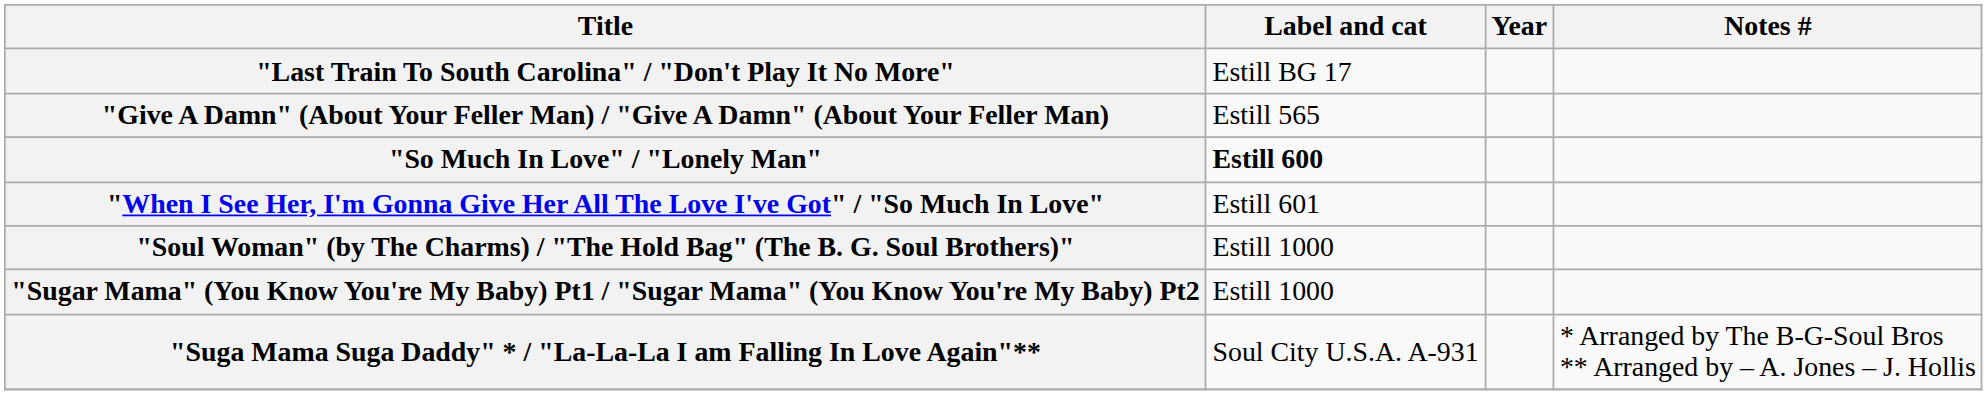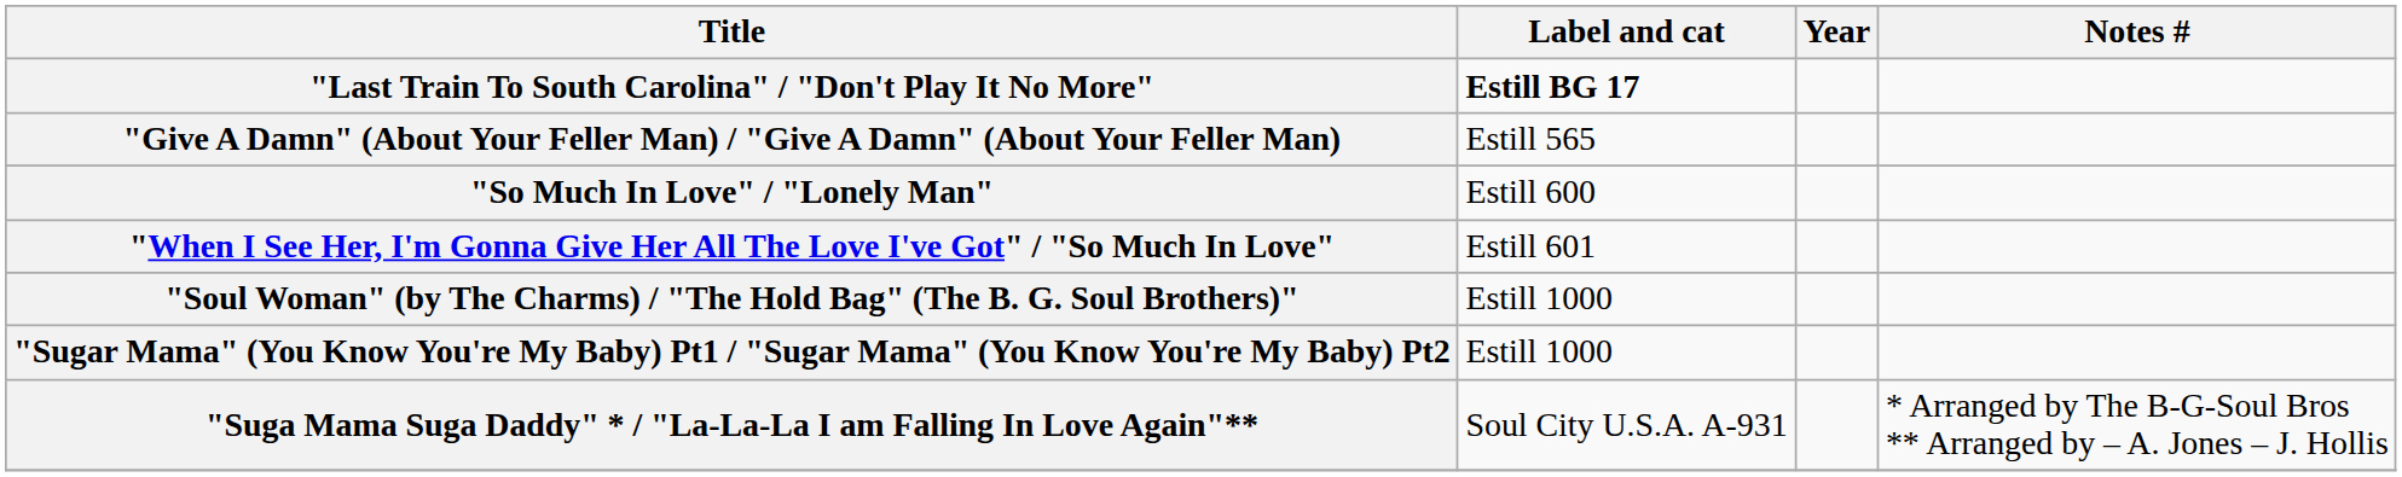"Last Train To South Carolina" / "Don't Play It No More" | Label and cat: normal -> bold
"So Much In Love" / "Lonely Man" | Label and cat: bold -> normal
